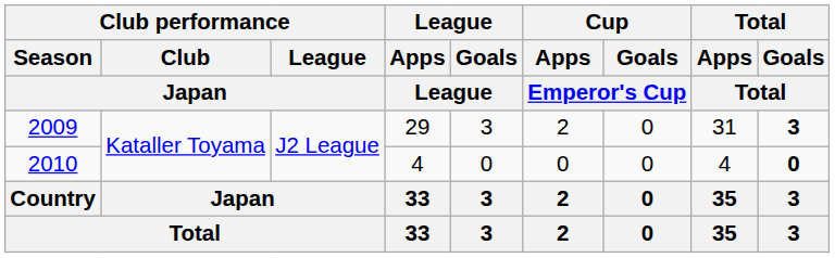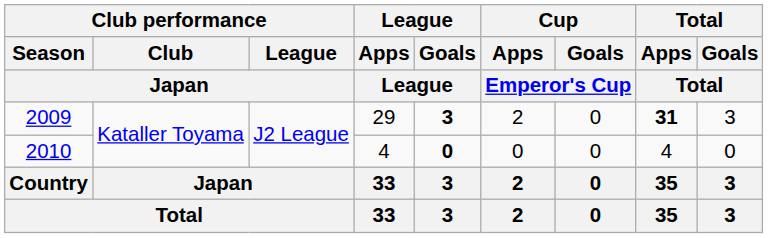2009 | League / Goals / League: normal -> bold
2009 | Total / Apps / Total: normal -> bold
2009 | Total / Goals / Total: bold -> normal
2010 | League / Goals / League: normal -> bold
2010 | Total / Goals / Total: bold -> normal
